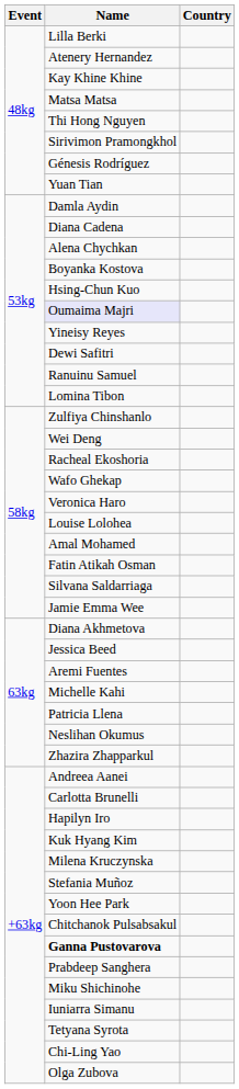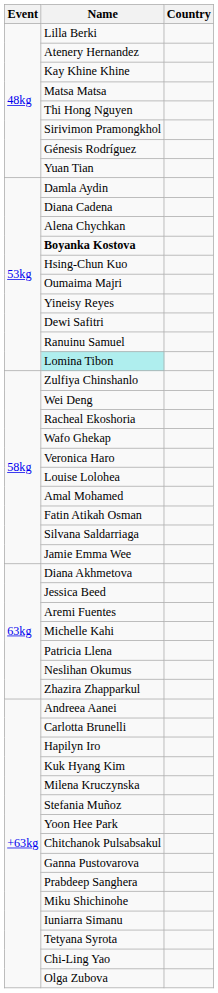Boyanka Kostova | Name: normal -> bold
Oumaima Majri | Name: lavender background -> no background
Lomina Tibon | Name: no background -> paleturquoise background
Ganna Pustovarova | Name: bold -> normal
